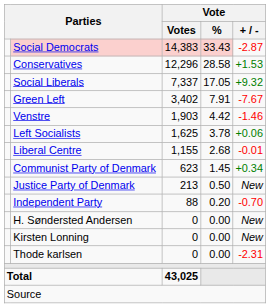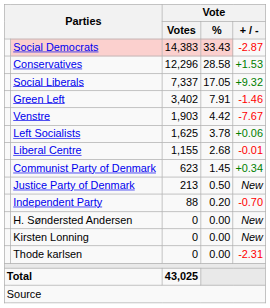Green Left | Vote / + / -: -7.67 -> -1.46
Venstre | Vote / + / -: -1.46 -> -7.67
